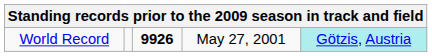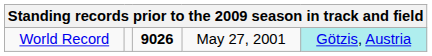World Record | column 3: 9926 -> 9026
